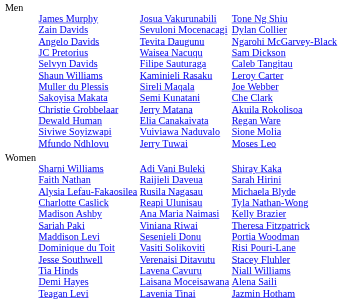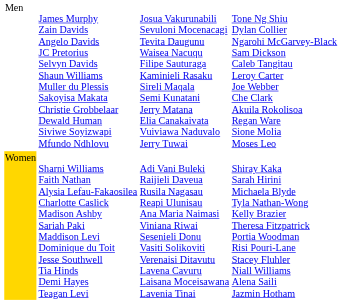Women | column 1: no background -> gold background
